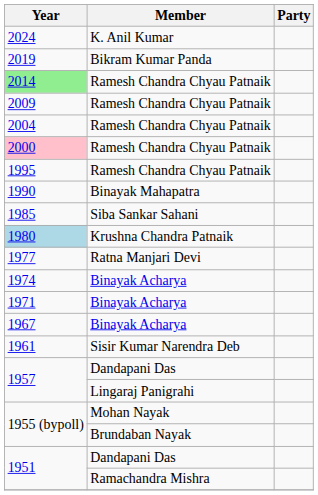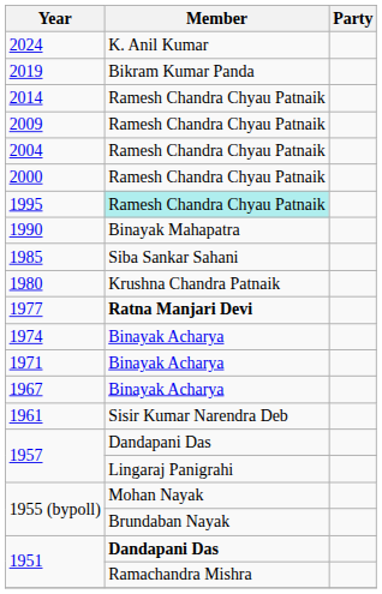2014 | Year: lightgreen background -> no background
2000 | Year: pink background -> no background
1995 | Member: no background -> paleturquoise background
1980 | Year: lightblue background -> no background
1977 | Member: normal -> bold
1951 / Dandapani Das | Member: normal -> bold
